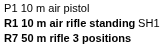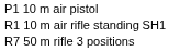R1 10 m air rifle standing | column 1: bold -> normal
R7 50 m rifle 3 positions | column 1: bold -> normal
